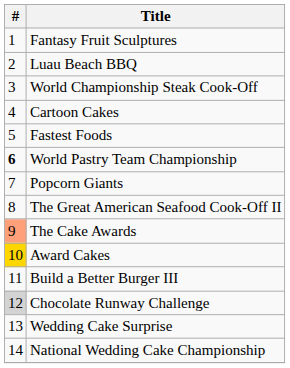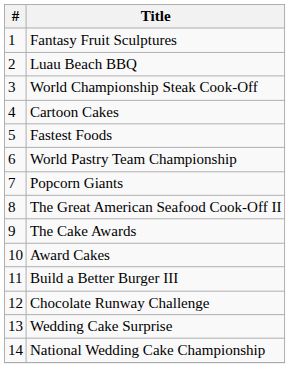World Pastry Team Championship | #: bold -> normal
The Cake Awards | #: lightsalmon background -> no background
Award Cakes | #: gold background -> no background
Chocolate Runway Challenge | #: lightgrey background -> no background
